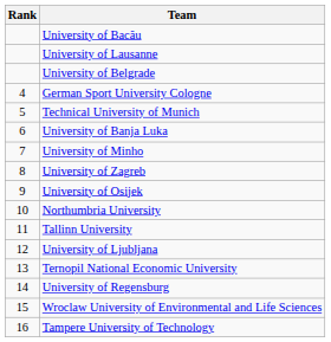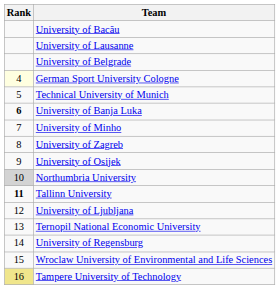German Sport University Cologne | Rank: no background -> lightyellow background
University of Banja Luka | Rank: normal -> bold
Northumbria University | Rank: no background -> lightgrey background
Tallinn University | Rank: normal -> bold
Tampere University of Technology | Rank: no background -> khaki background
